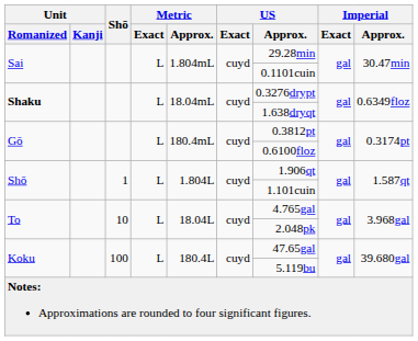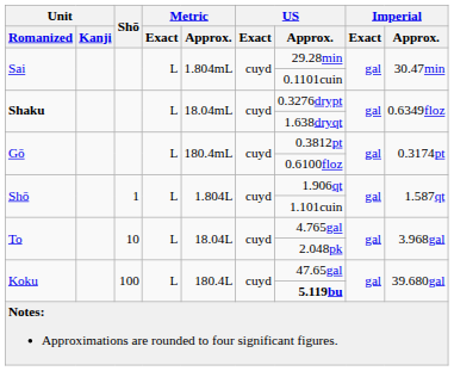row 14 | US / Approx.: normal -> bold
